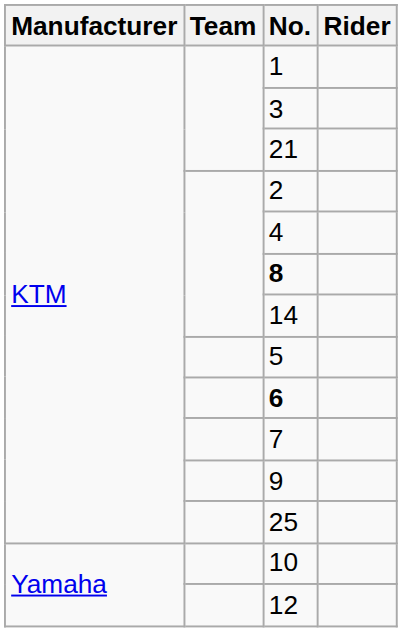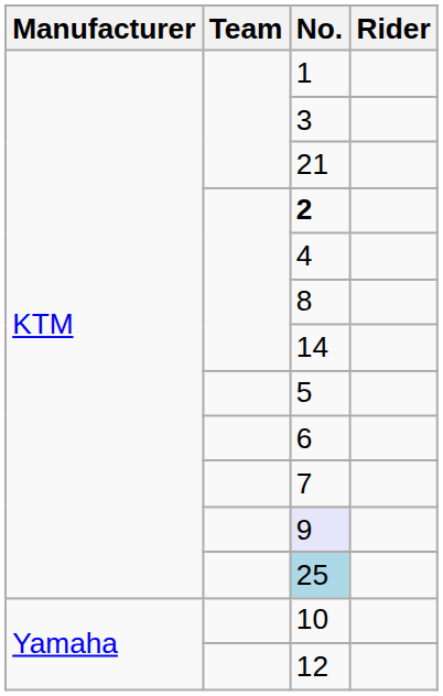2 | No.: normal -> bold
8 | No.: bold -> normal
6 | No.: bold -> normal
9 | No.: no background -> lavender background
25 | No.: no background -> lightblue background
